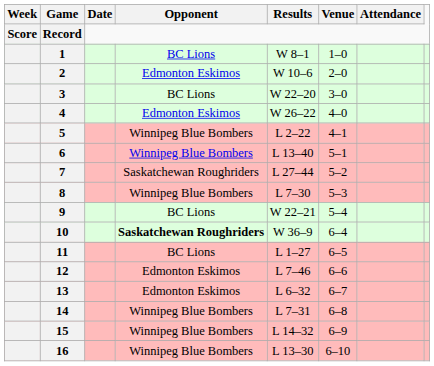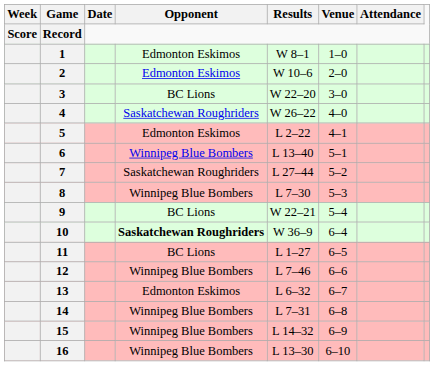1 | Opponent: BC Lions -> Edmonton Eskimos
4 | Opponent: Edmonton Eskimos -> Saskatchewan Roughriders
5 | Opponent: Winnipeg Blue Bombers -> Edmonton Eskimos
12 | Opponent: Edmonton Eskimos -> Winnipeg Blue Bombers
